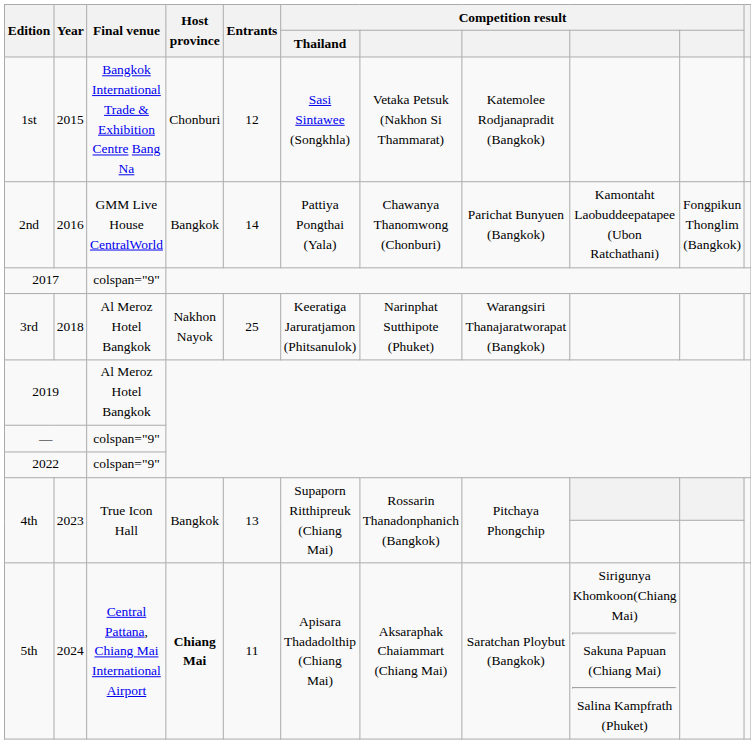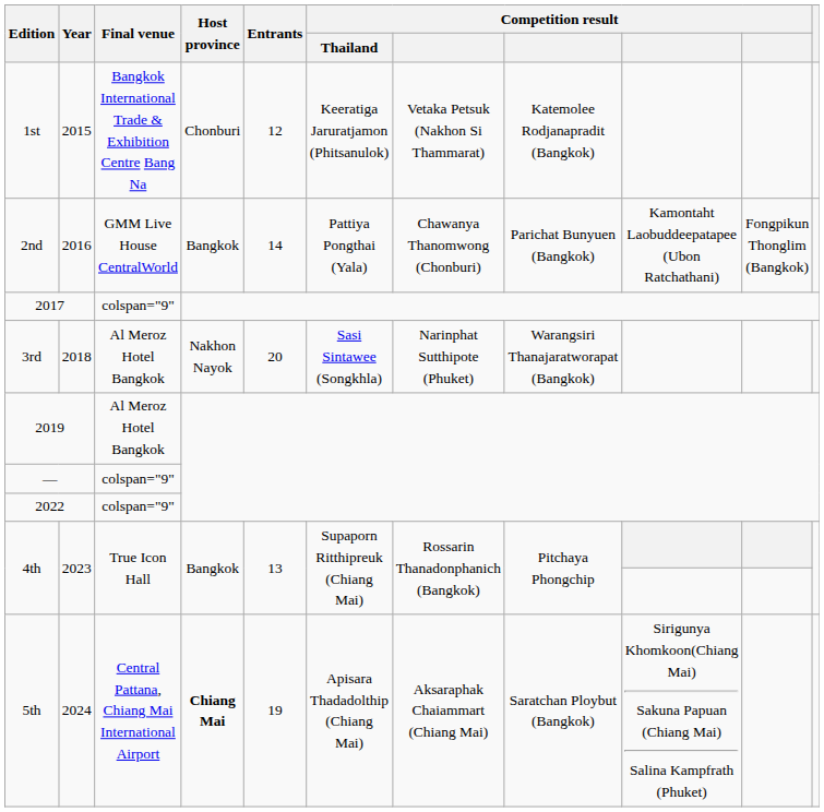1st | Competition result / Thailand: Sasi Sintawee (Songkhla) -> Keeratiga Jaruratjamon (Phitsanulok)
3rd | Entrants: 25 -> 20
3rd | Competition result / Thailand: Keeratiga Jaruratjamon (Phitsanulok) -> Sasi Sintawee (Songkhla)
5th | Entrants: 11 -> 19
